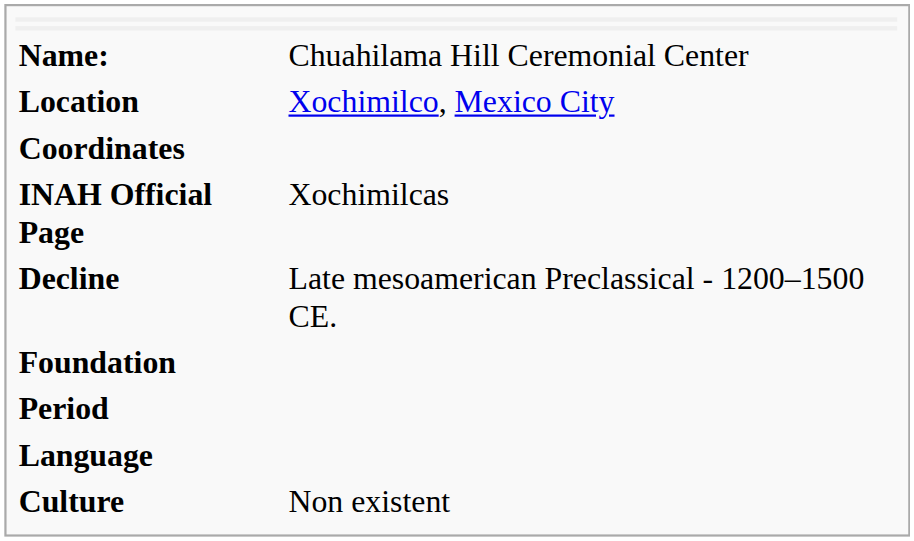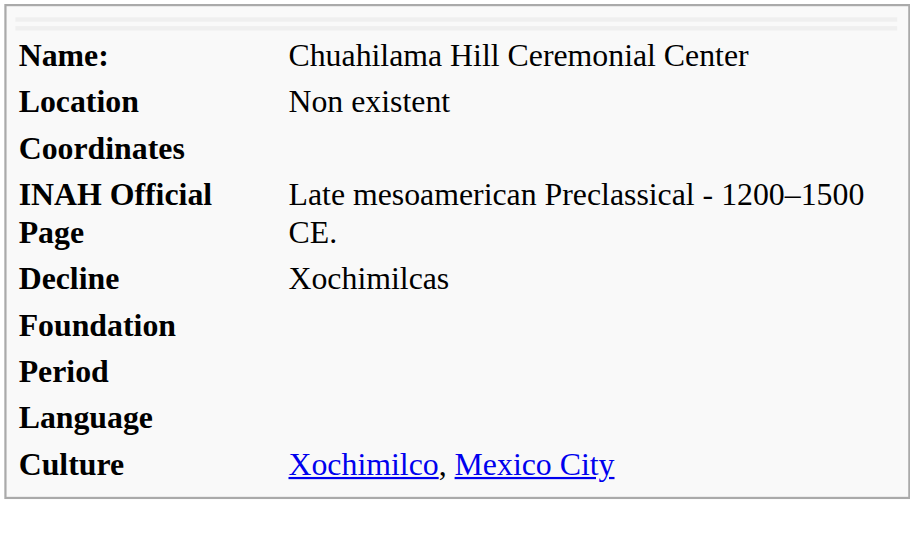row 2 | column 2: Xochimilco, Mexico City -> Non existent
row 4 | column 2: Xochimilcas -> Late mesoamerican Preclassical - 1200–1500 CE.
row 5 | column 2: Late mesoamerican Preclassical - 1200–1500 CE. -> Xochimilcas
row 9 | column 2: Non existent -> Xochimilco, Mexico City
